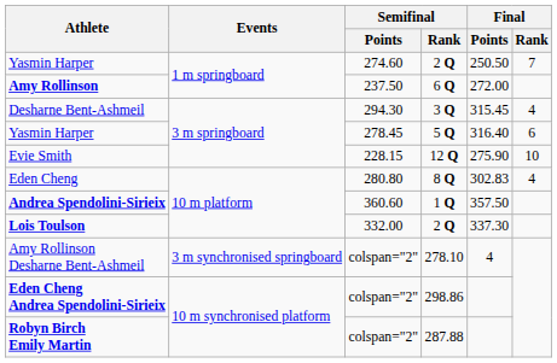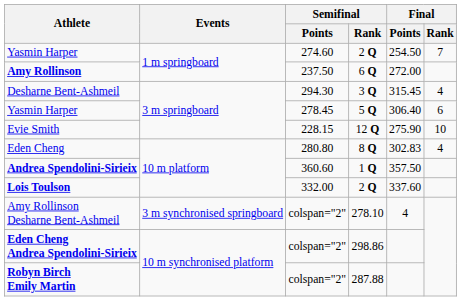Yasmin Harper / 2 Q | Final / Points: 250.50 -> 254.50
Yasmin Harper / 5 Q | Final / Points: 316.40 -> 306.40
Lois Toulson | Final / Points: 337.30 -> 337.60
